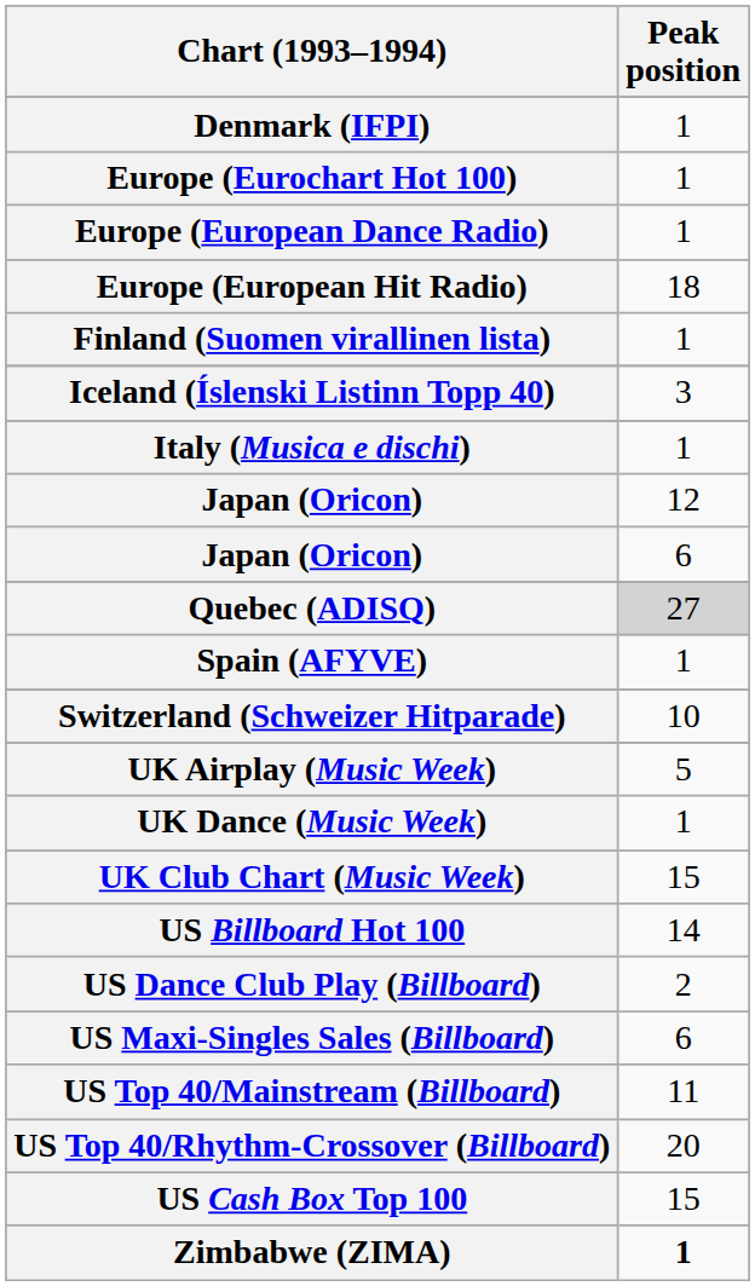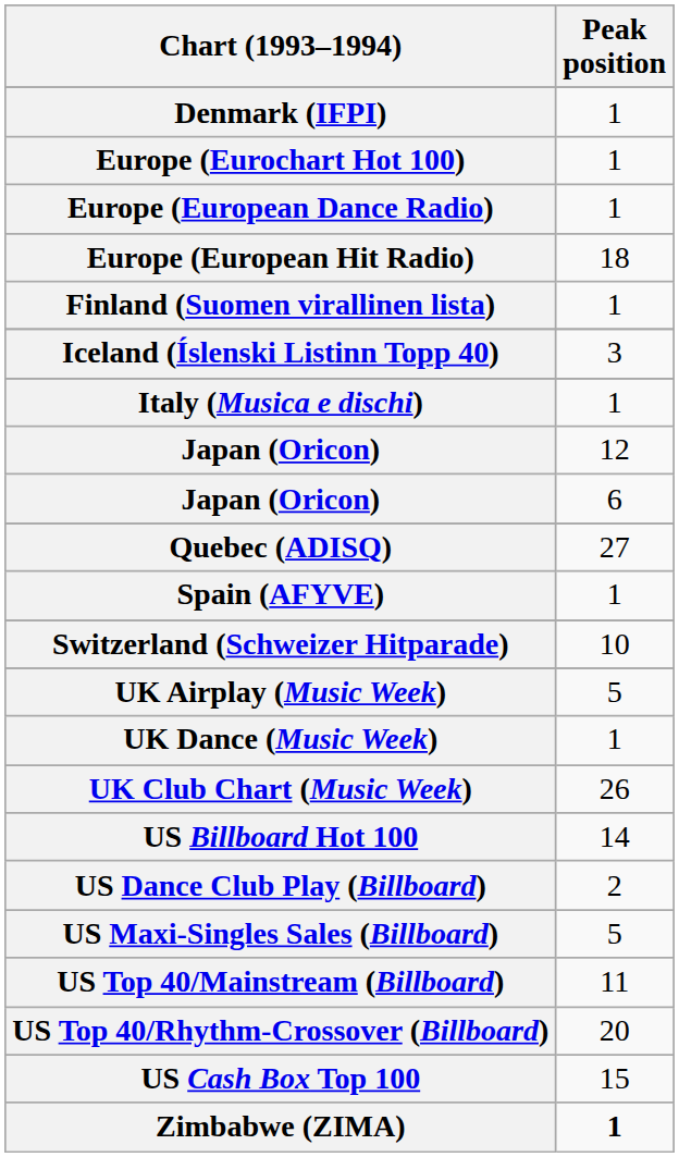row 11 | Peak position: lightgrey background -> no background
row 16 | Peak position: 15 -> 26
row 19 | Peak position: 6 -> 5
